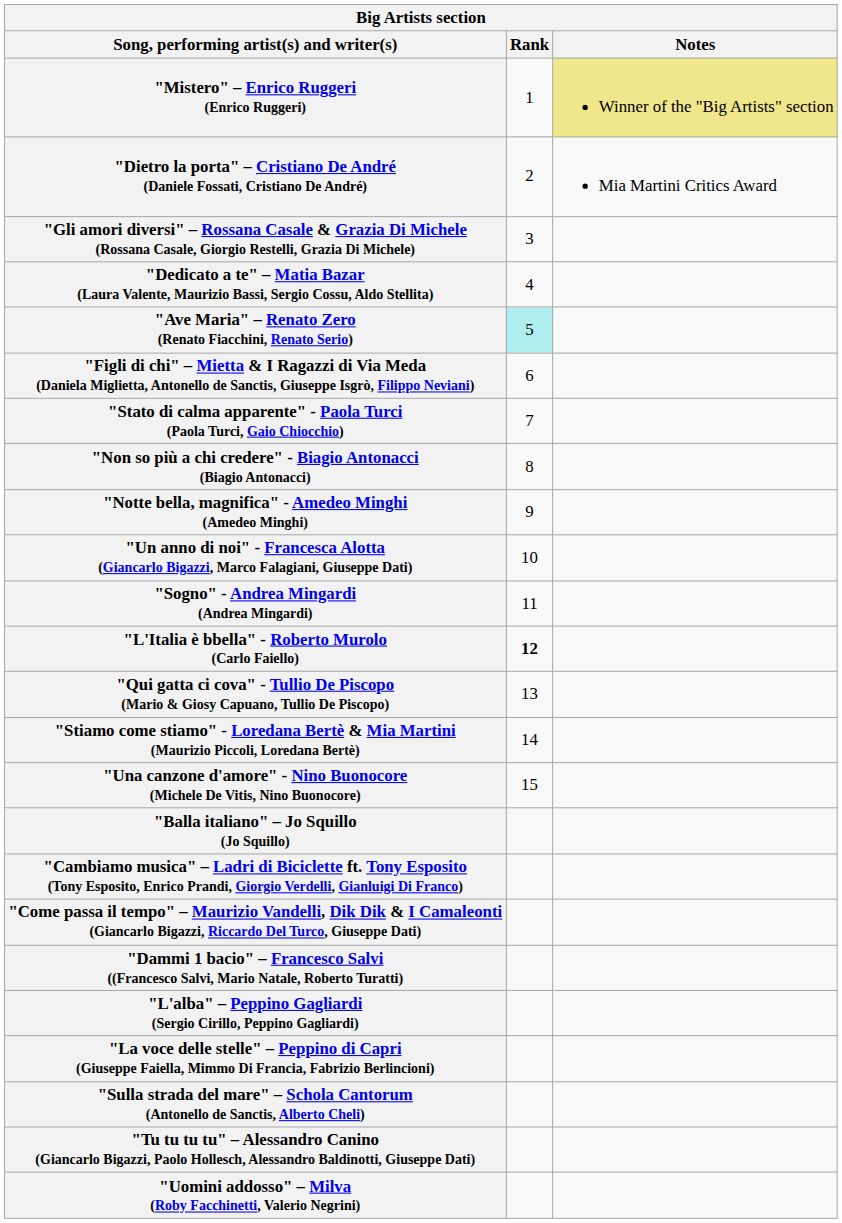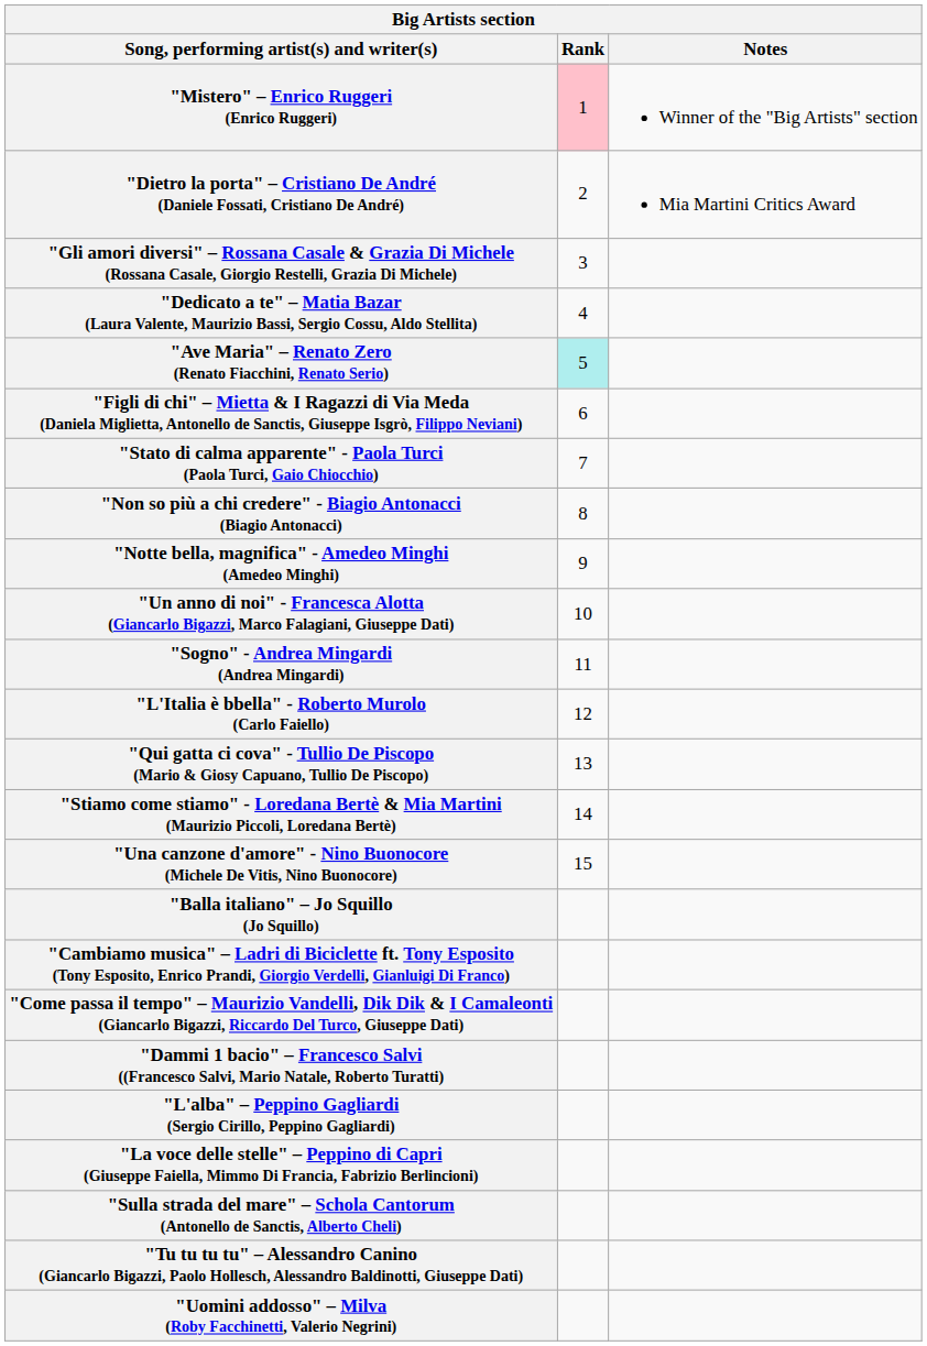"Mistero" – Enrico Ruggeri (Enrico Ruggeri) | Rank: no background -> pink background
"Mistero" – Enrico Ruggeri (Enrico Ruggeri) | Notes: khaki background -> no background
"L'Italia è bbella" - Roberto Murolo (Carlo Faiello) | Rank: bold -> normal
